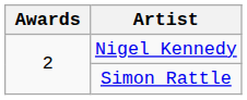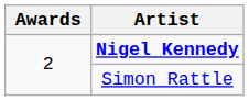Nigel Kennedy | Artist: normal -> bold
